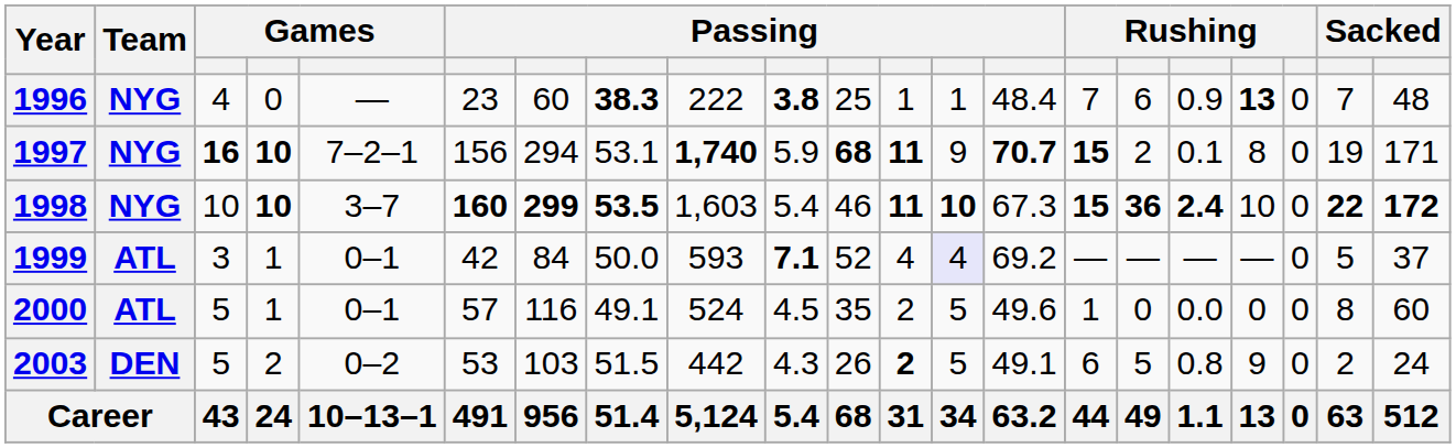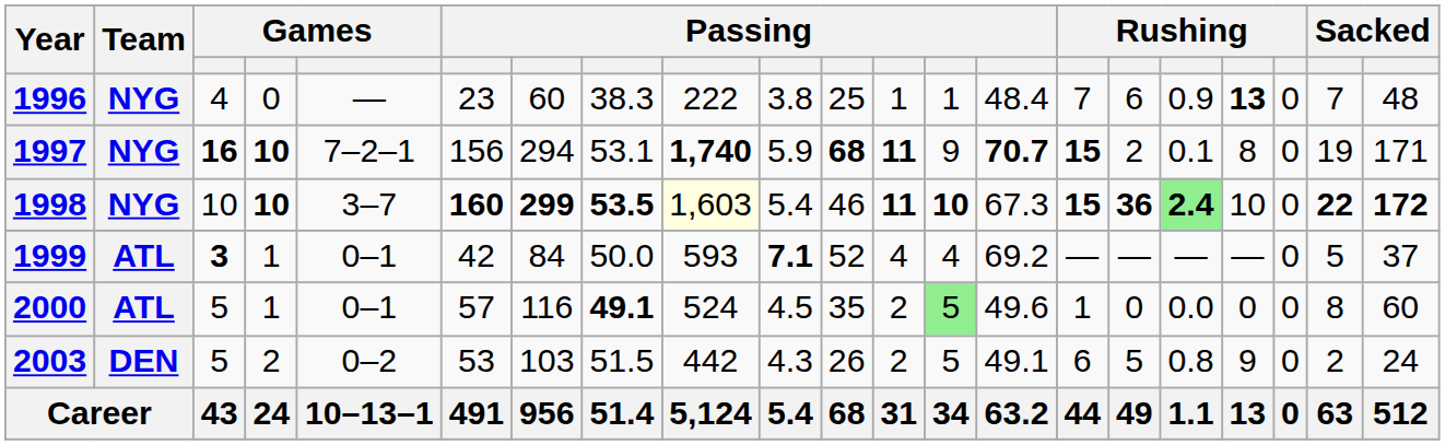1996 | column 8: bold -> normal
1996 | column 10: bold -> normal
1998 | column 9: no background -> lightyellow background
1998 | column 17: no background -> lightgreen background
1999 | column 3: normal -> bold
1999 | column 13: lavender background -> no background
2000 | column 8: normal -> bold
2000 | column 13: no background -> lightgreen background
2003 | column 12: bold -> normal
